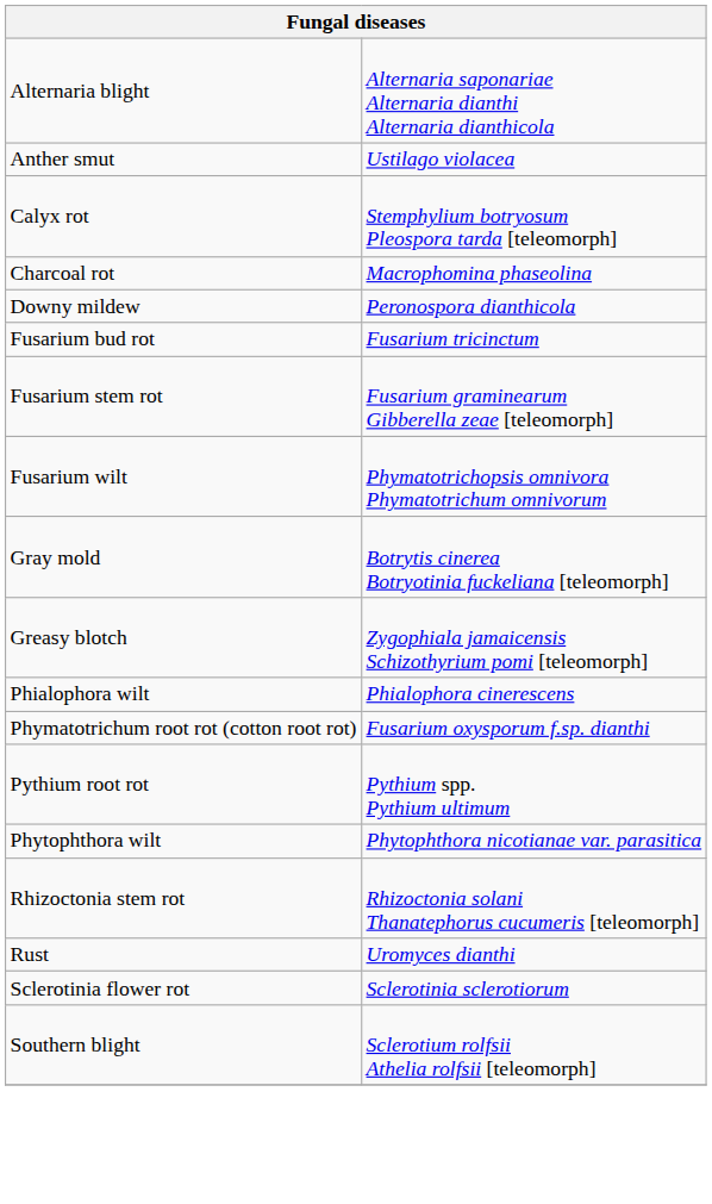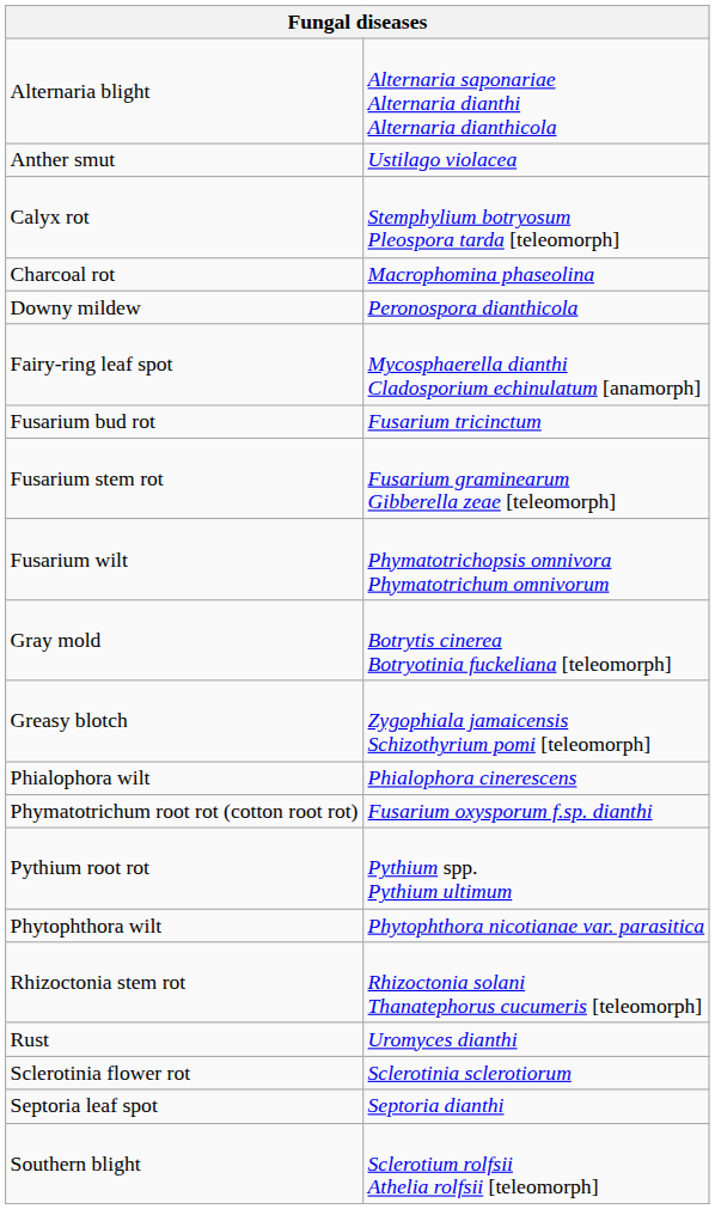+ row: Fairy-ring leaf spot | Mycosphaerella dianthi Cladosporium echinulatum [anamorph]
+ row: Septoria leaf spot | Septoria dianthi
